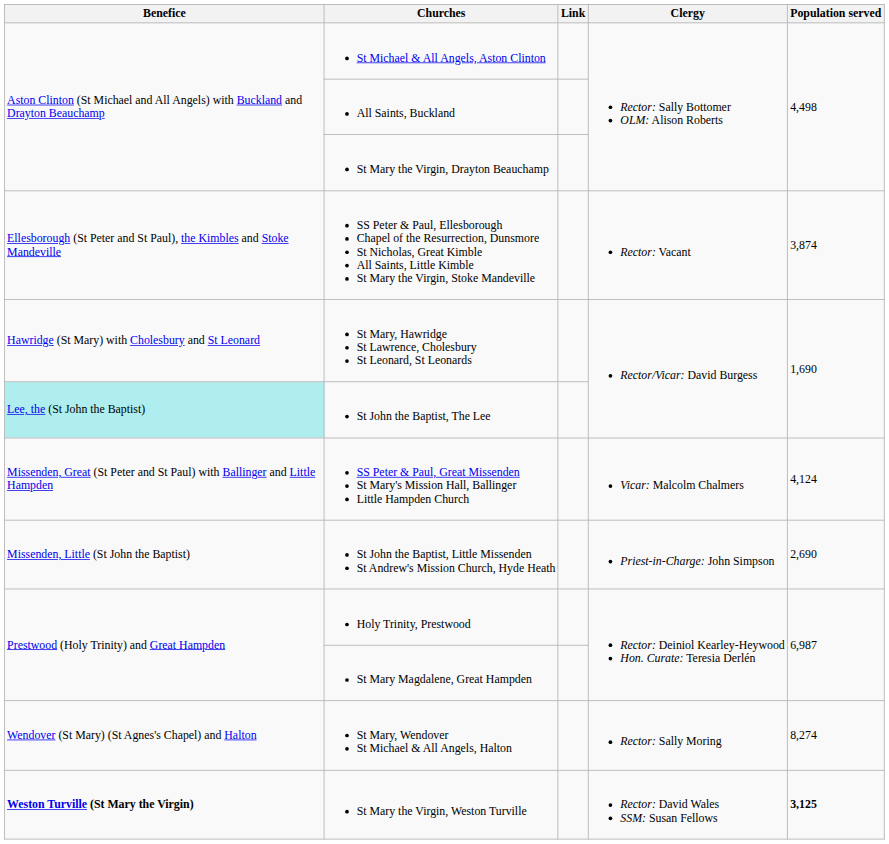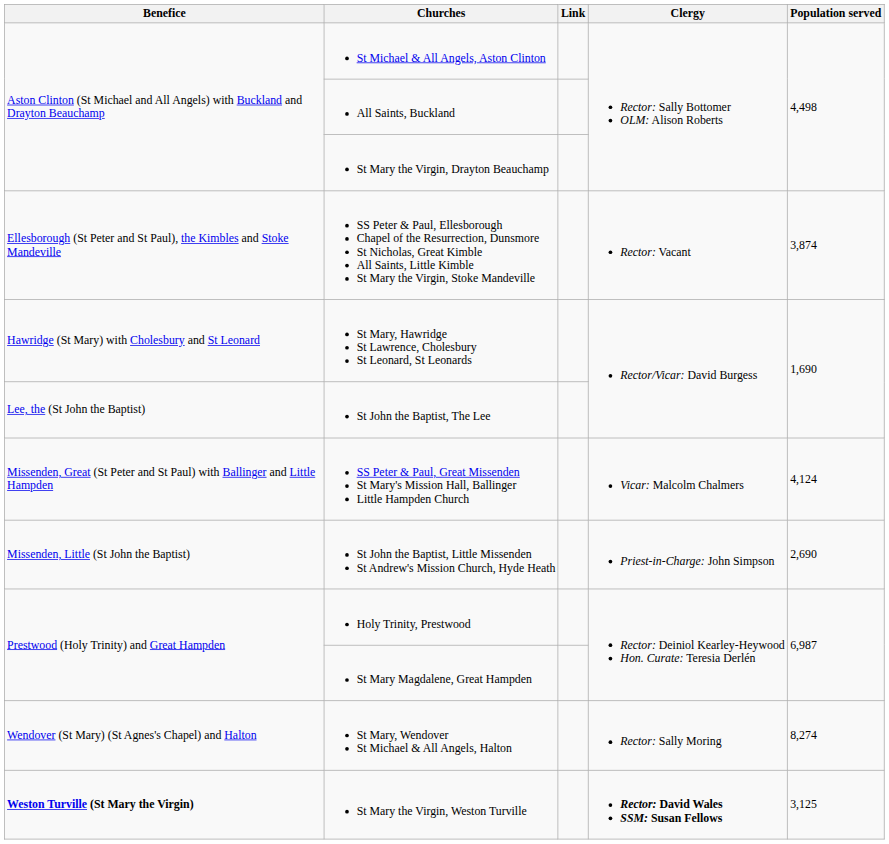St John the Baptist, The Lee | Benefice: paleturquoise background -> no background
St Mary the Virgin, Weston Turville | Clergy: normal -> bold
St Mary the Virgin, Weston Turville | Population served: bold -> normal
